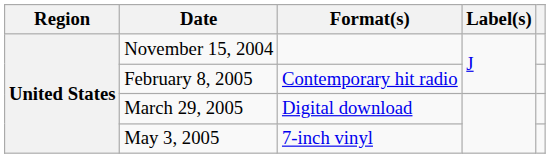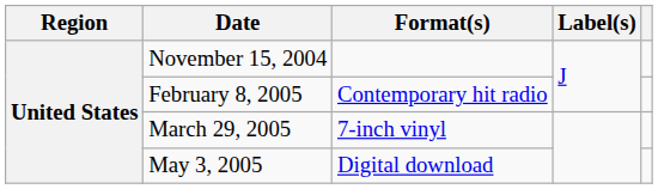March 29, 2005 | Format(s): Digital download -> 7-inch vinyl
May 3, 2005 | Format(s): 7-inch vinyl -> Digital download
